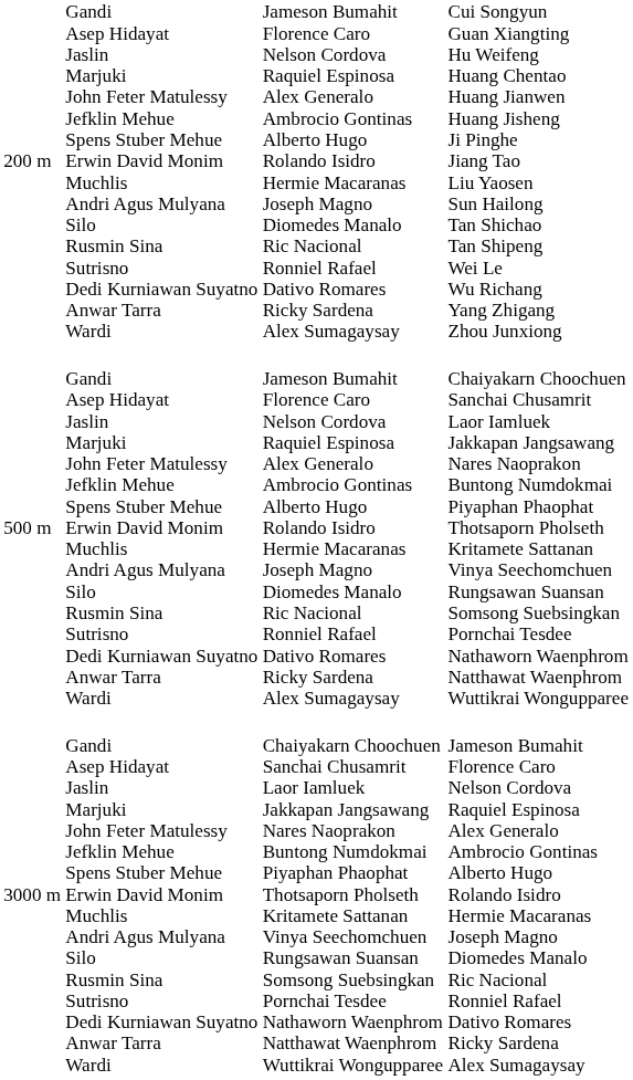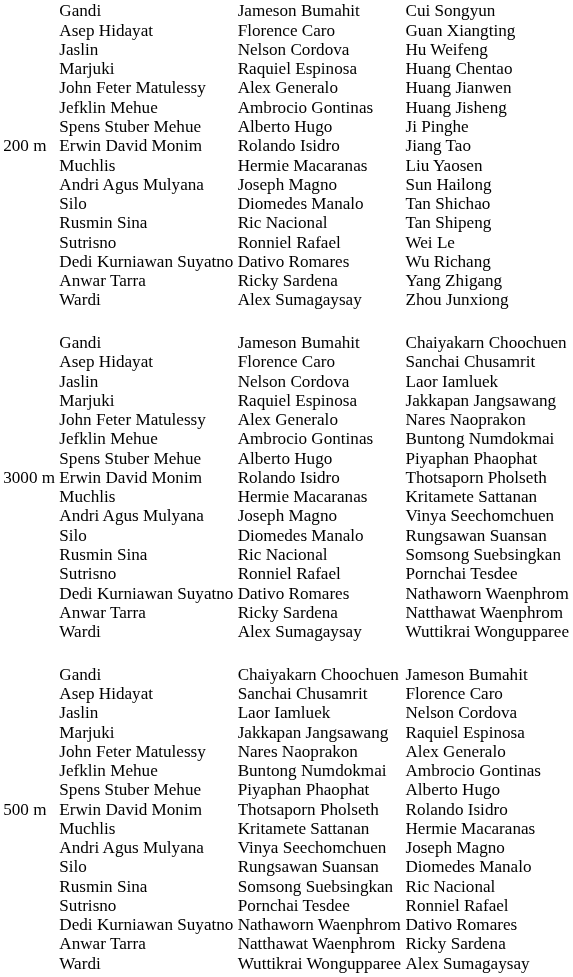row 2 | column 1: 500 m -> 3000 m
row 3 | column 1: 3000 m -> 500 m
